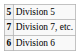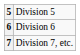rows swapped: 6 <-> 7
